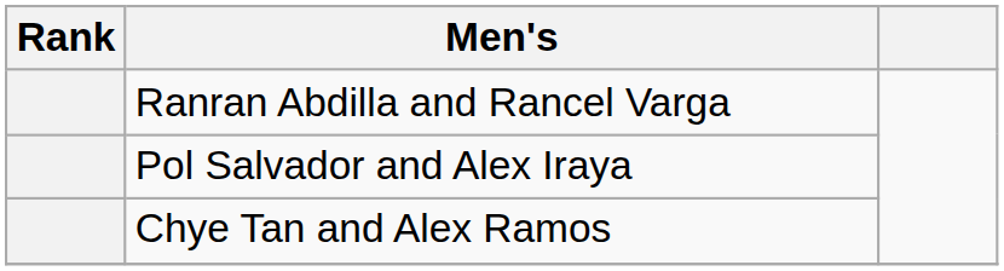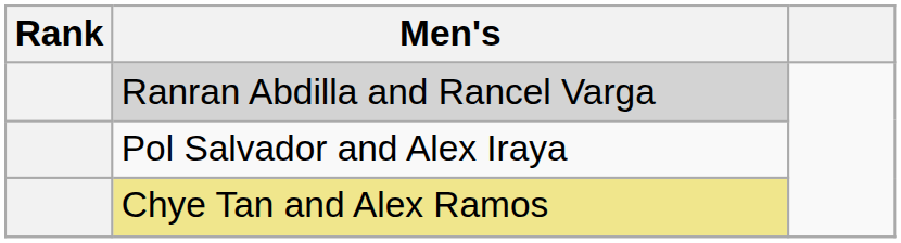Ranran Abdilla and Rancel Varga | Men's: no background -> lightgrey background
Chye Tan and Alex Ramos | Men's: no background -> khaki background
